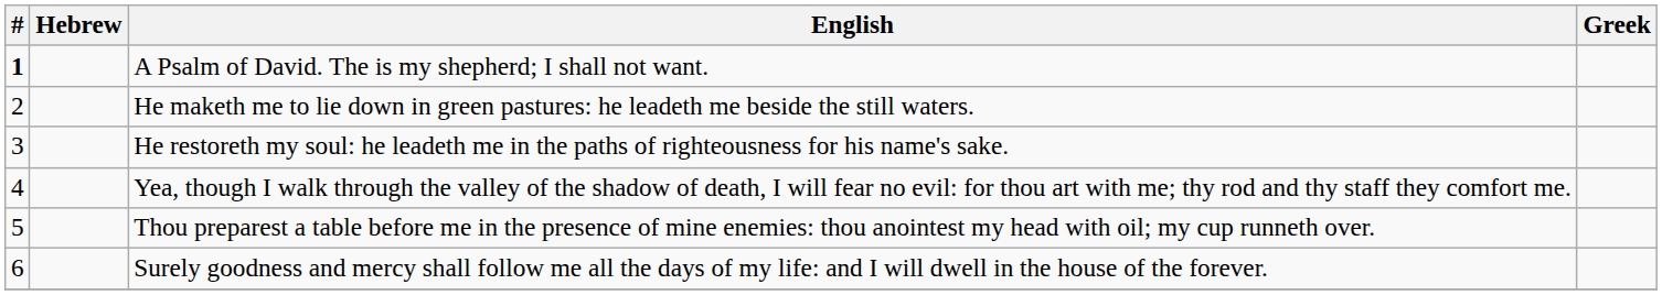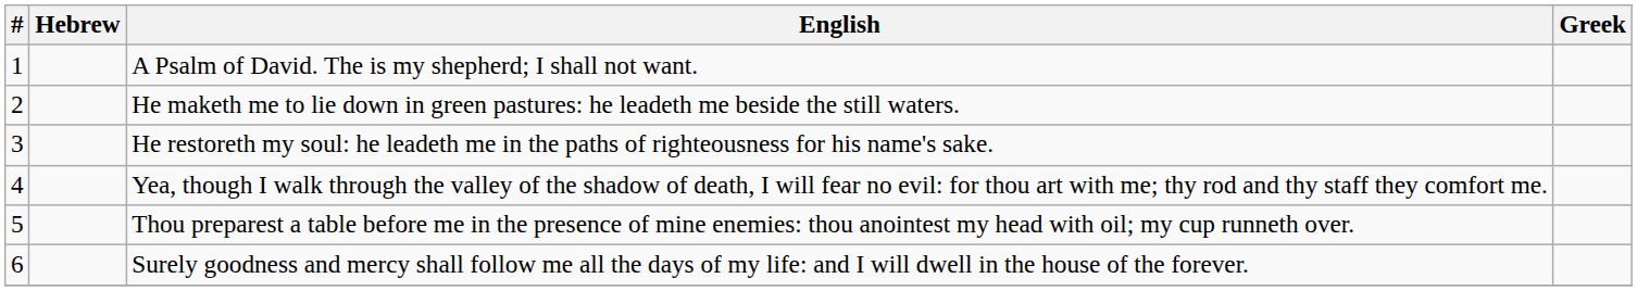A Psalm of David. The is my shepherd; I shall not want. | #: bold -> normal
